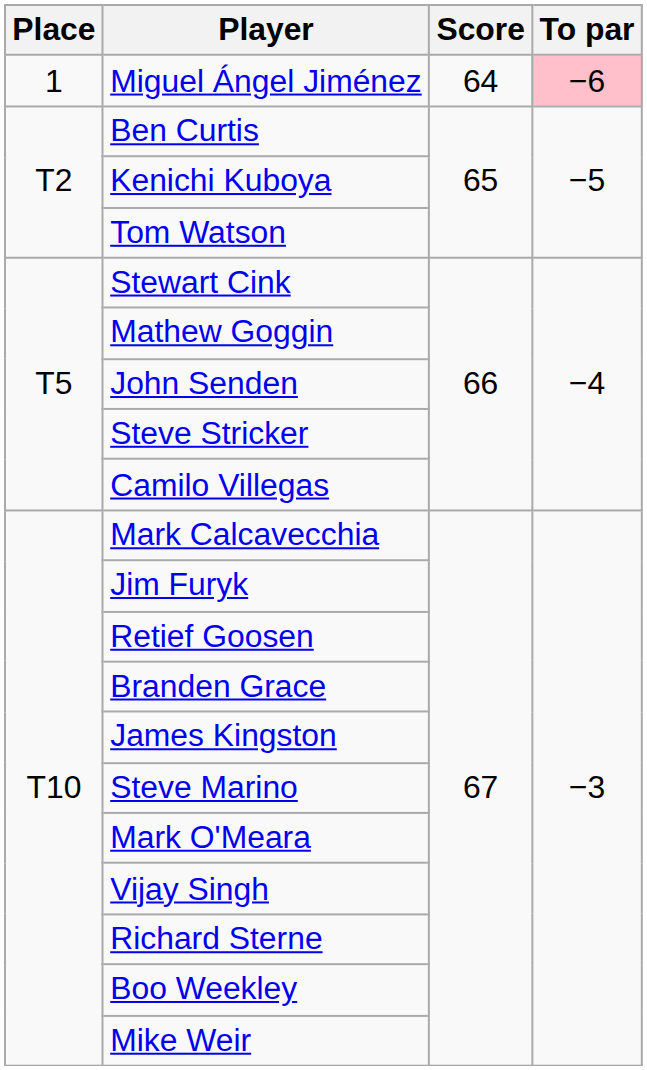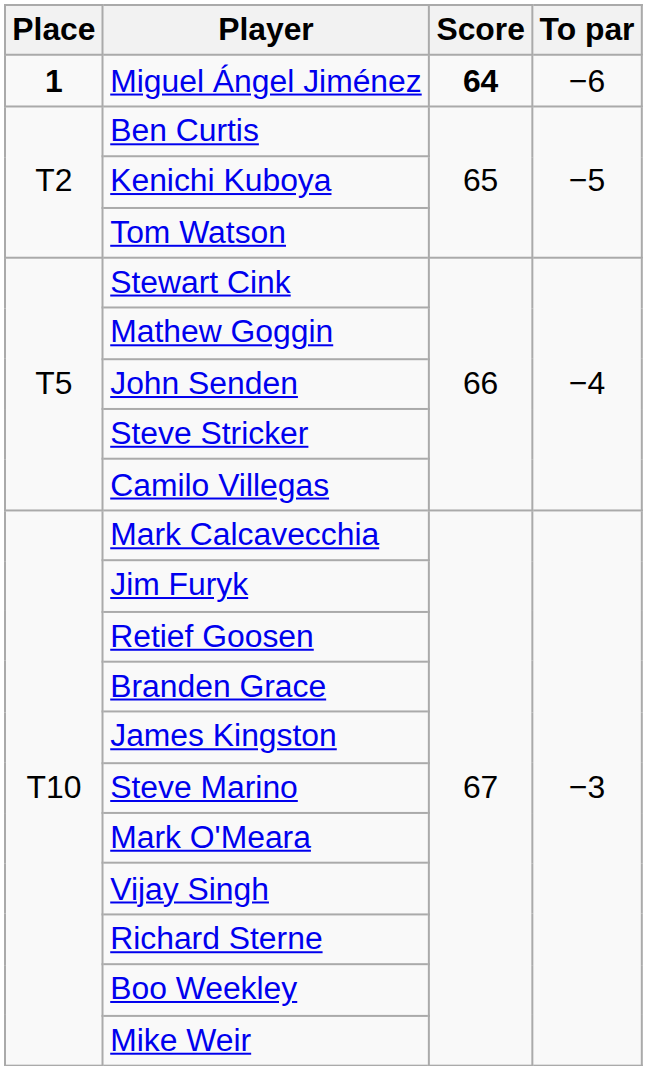Miguel Ángel Jiménez | Place: normal -> bold
Miguel Ángel Jiménez | Score: normal -> bold
Miguel Ángel Jiménez | To par: pink background -> no background
